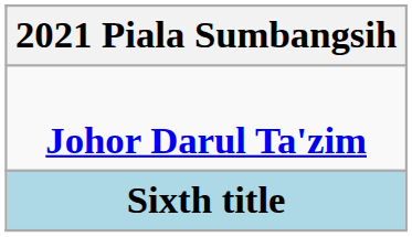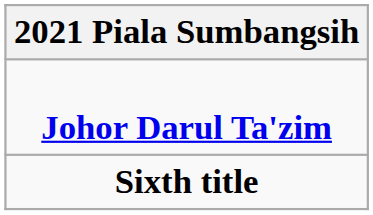row 3 | column 1: lightblue background -> no background
